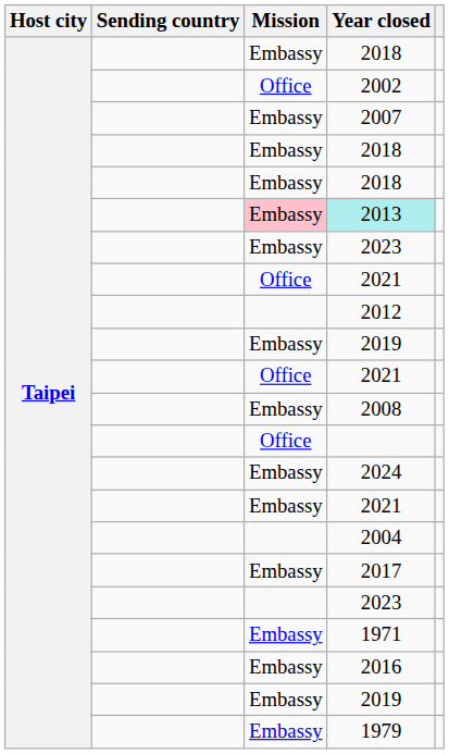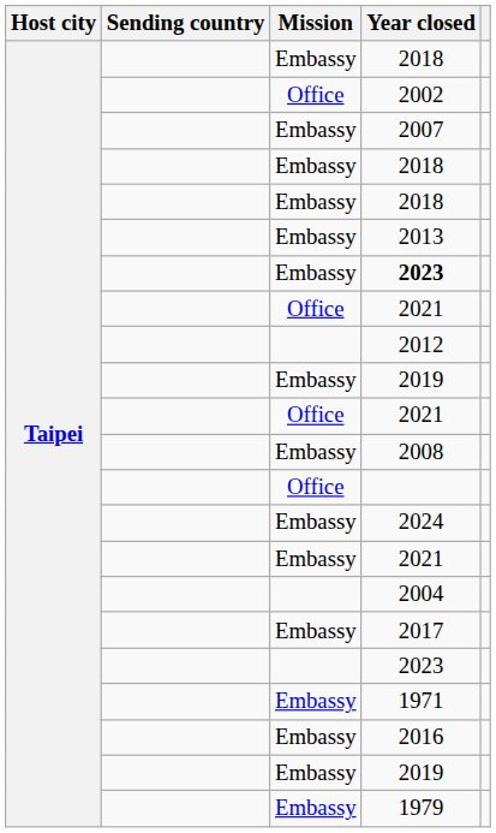2013 | Mission: pink background -> no background
2013 | Year closed: paleturquoise background -> no background
Embassy / 2023 | Year closed: normal -> bold
